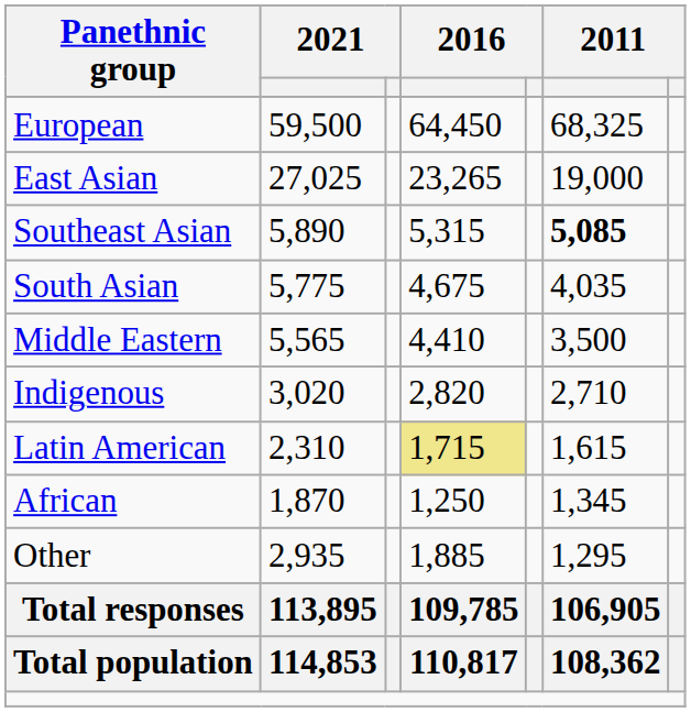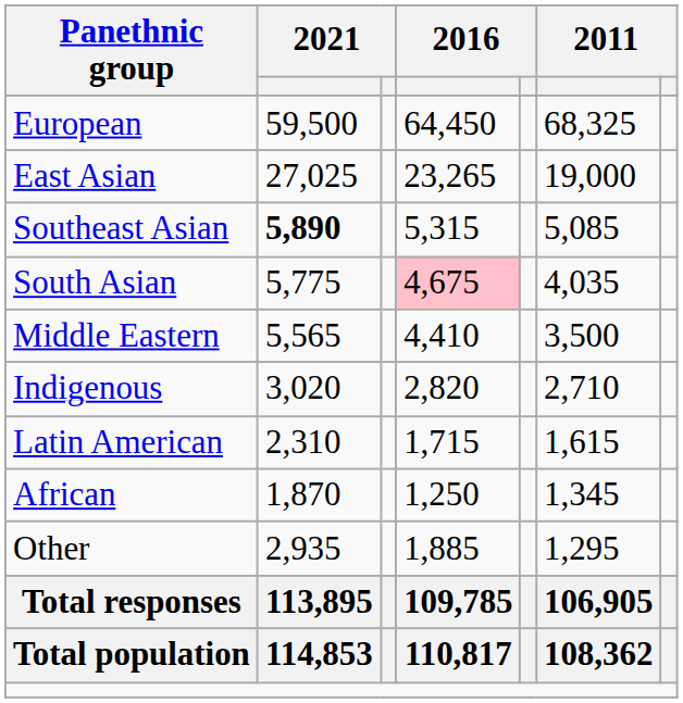Southeast Asian | column 2: normal -> bold
Southeast Asian | column 6: bold -> normal
South Asian | column 4: no background -> pink background
Latin American | column 4: khaki background -> no background
